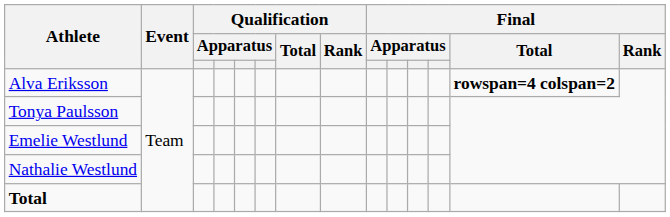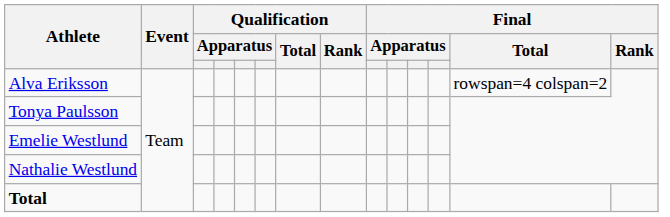Alva Eriksson | Final / Total: bold -> normal
